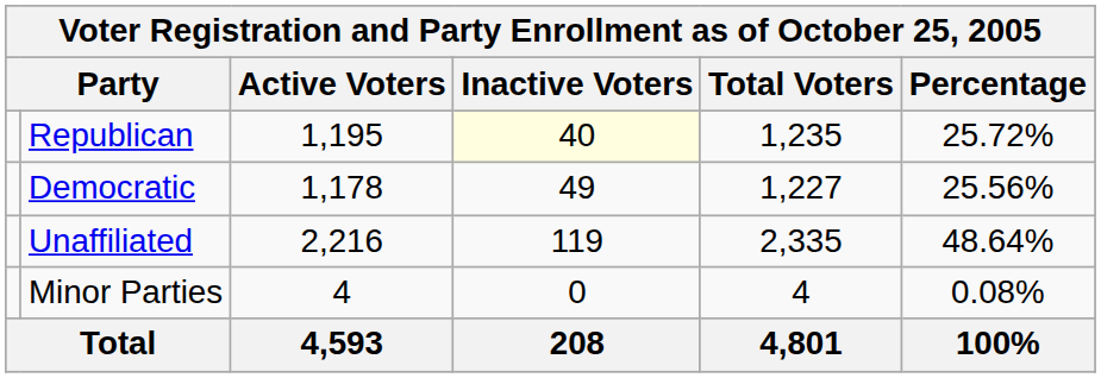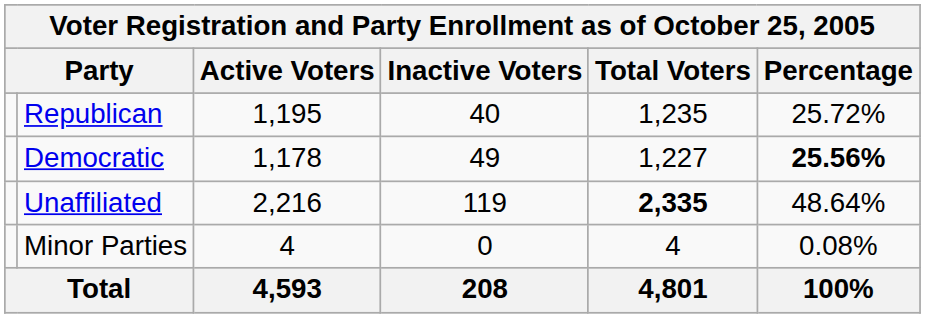Republican | Inactive Voters: lightyellow background -> no background
Democratic | Percentage: normal -> bold
Unaffiliated | Total Voters: normal -> bold
